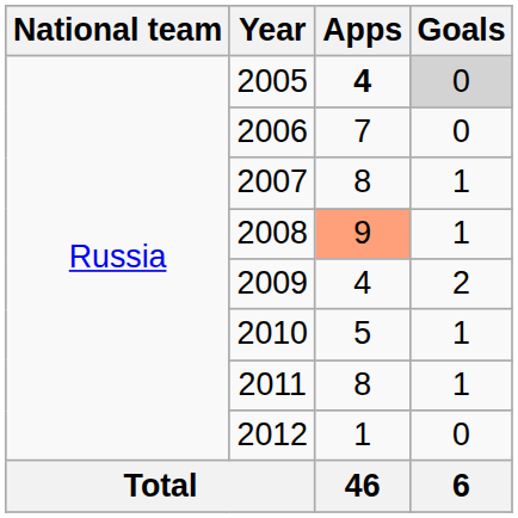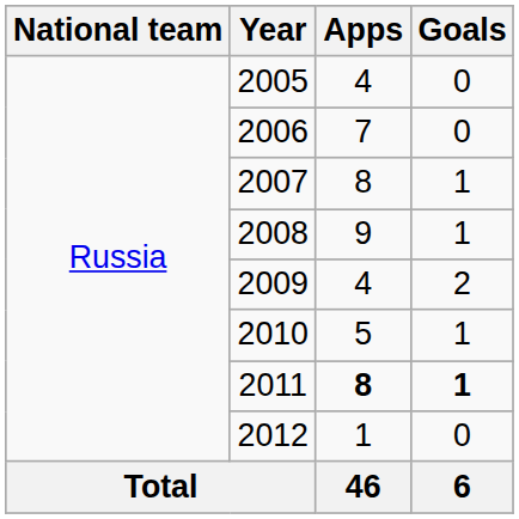2005 | Apps: bold -> normal
2005 | Goals: lightgrey background -> no background
2008 | Apps: lightsalmon background -> no background
2011 | Apps: normal -> bold
2011 | Goals: normal -> bold
